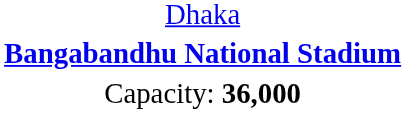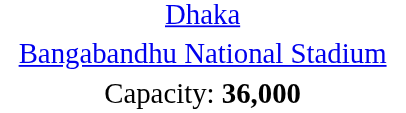row 2 | column 1: bold -> normal
